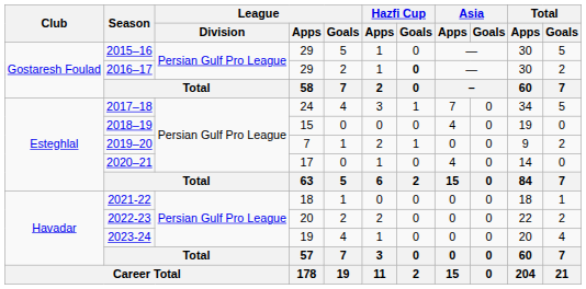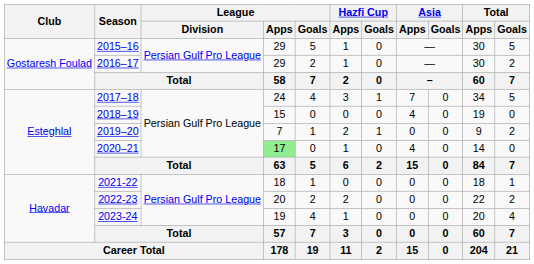2016–17 | Hazfi Cup / Goals: bold -> normal
2020–21 | League / Apps: no background -> lightgreen background
